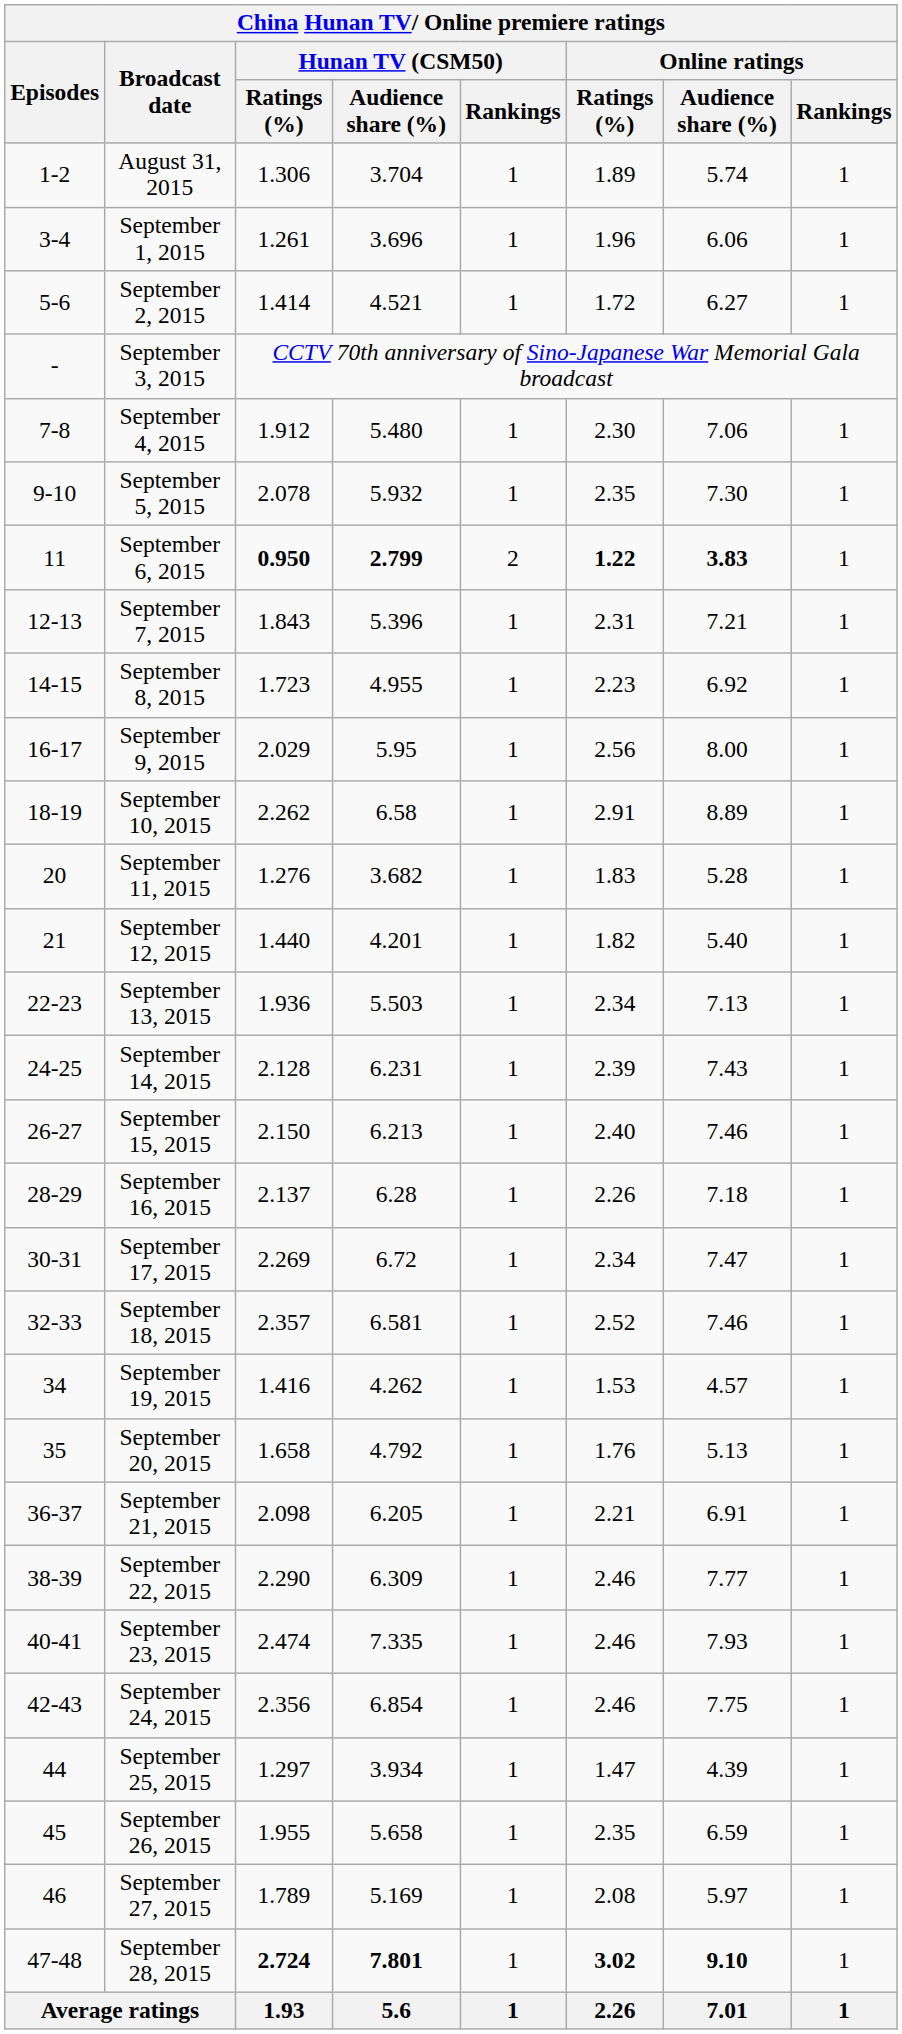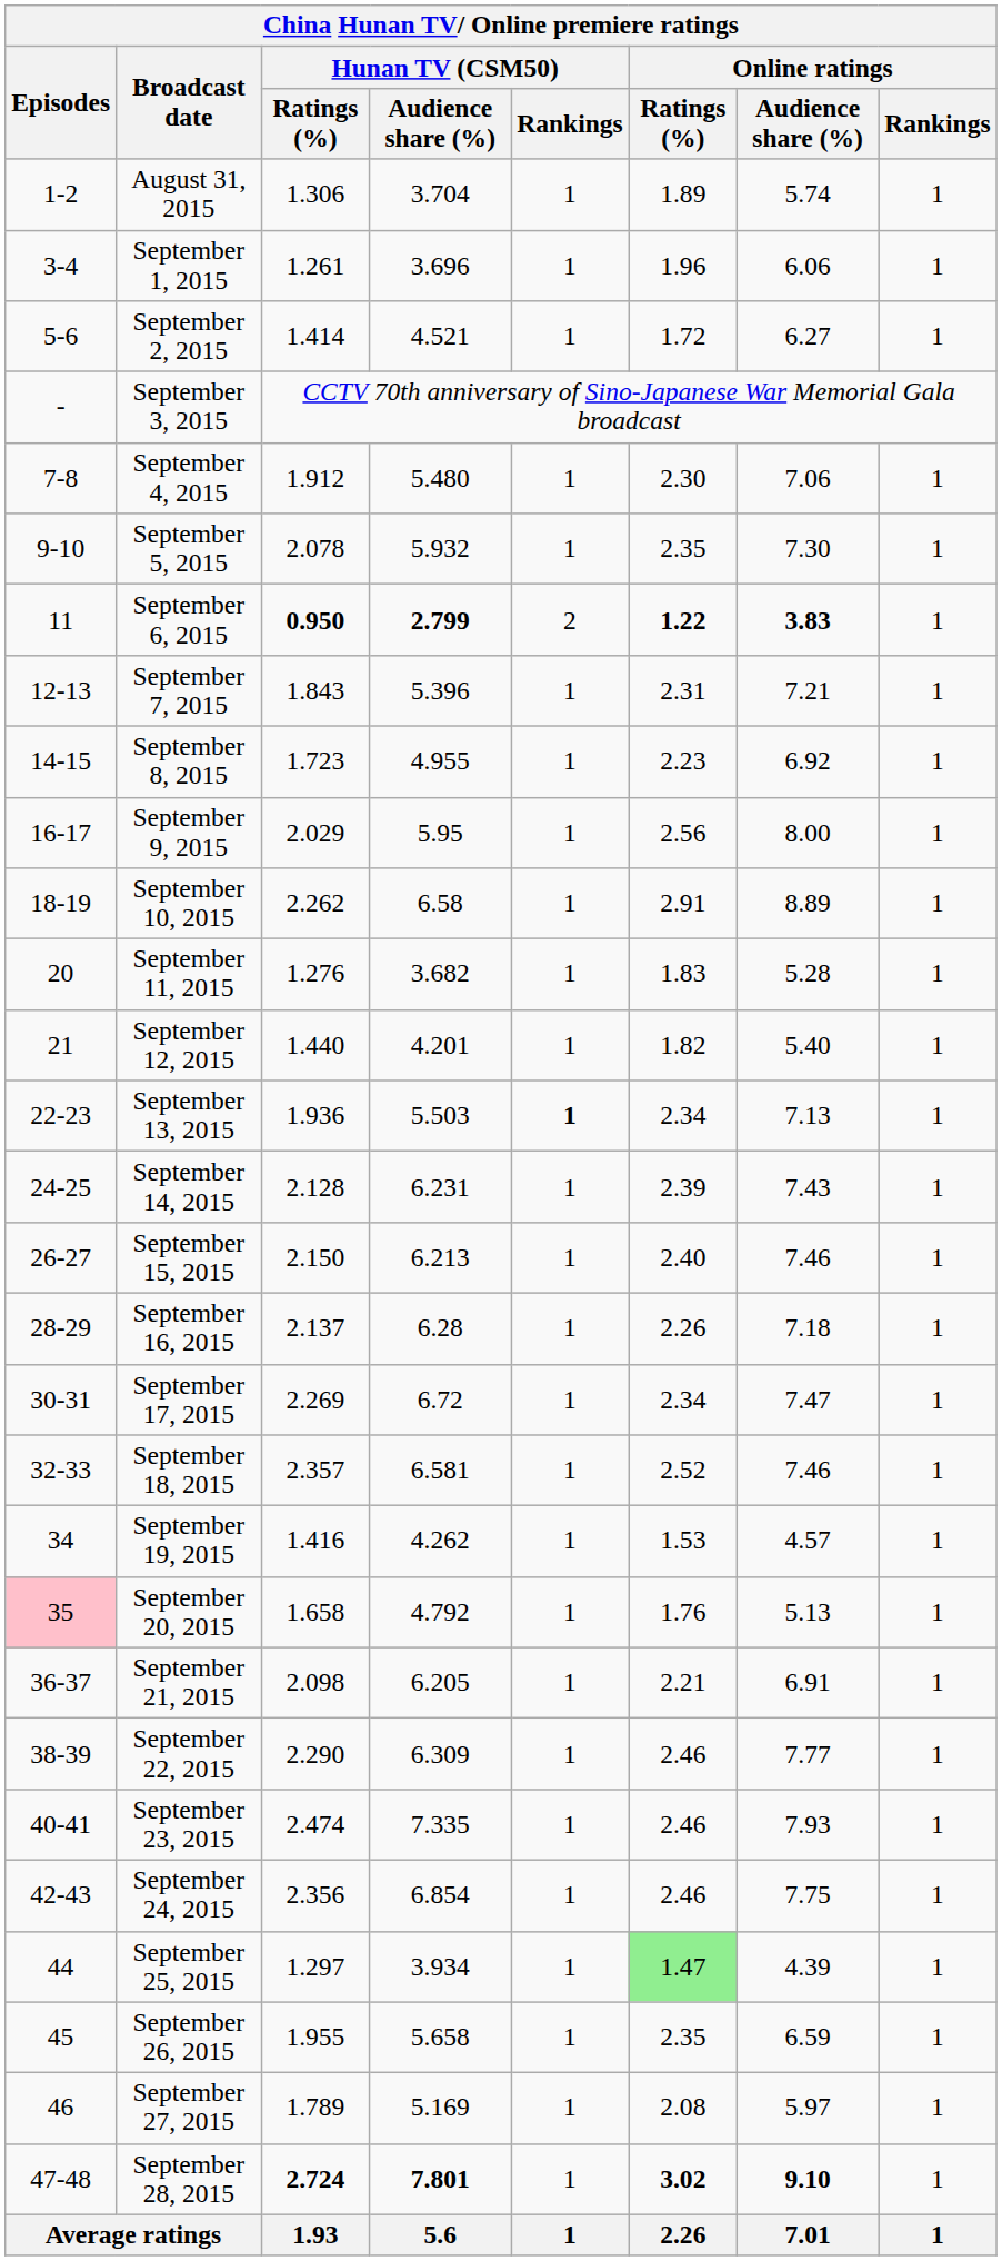September 13, 2015 | Hunan TV (CSM50) / Rankings: normal -> bold
September 20, 2015 | Episodes: no background -> pink background
September 25, 2015 | Online ratings / Ratings (%): no background -> lightgreen background
